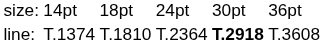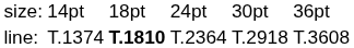line: | column 3: normal -> bold
line: | column 5: bold -> normal
